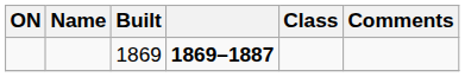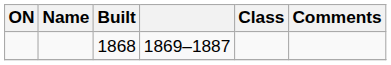row 2 | Built: 1869 -> 1868
row 2 | column 4: bold -> normal
